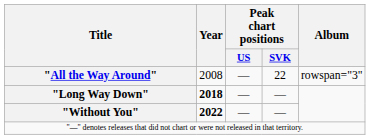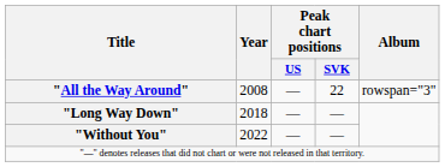"Long Way Down" | Year: bold -> normal
"Without You" | Year: bold -> normal
